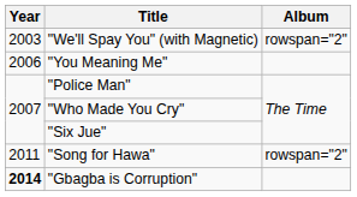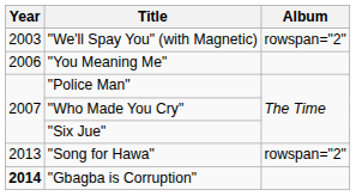"Song for Hawa" | Year: 2011 -> 2013
